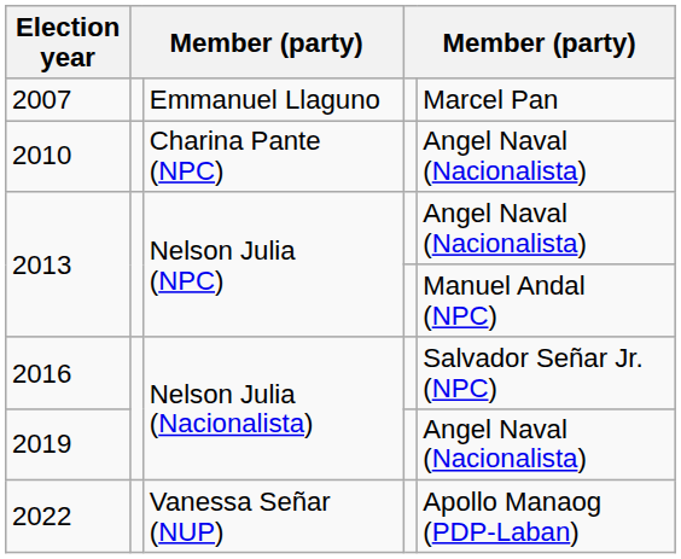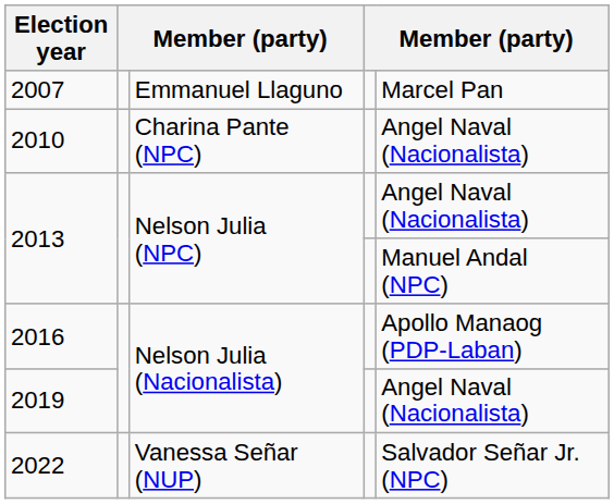2016 | column 5: Salvador Señar Jr. (NPC) -> Apollo Manaog (PDP-Laban)
2022 | column 5: Apollo Manaog (PDP-Laban) -> Salvador Señar Jr. (NPC)
